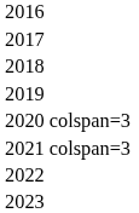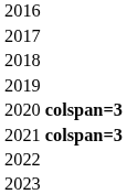2020 | column 2: normal -> bold
2021 | column 2: normal -> bold
